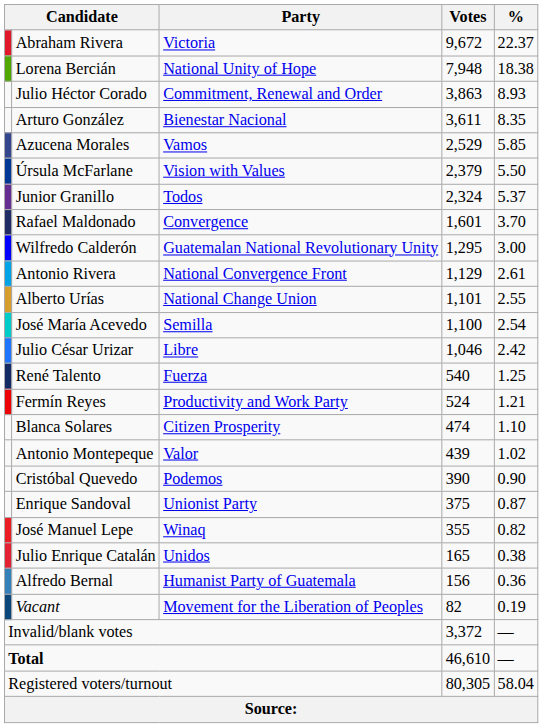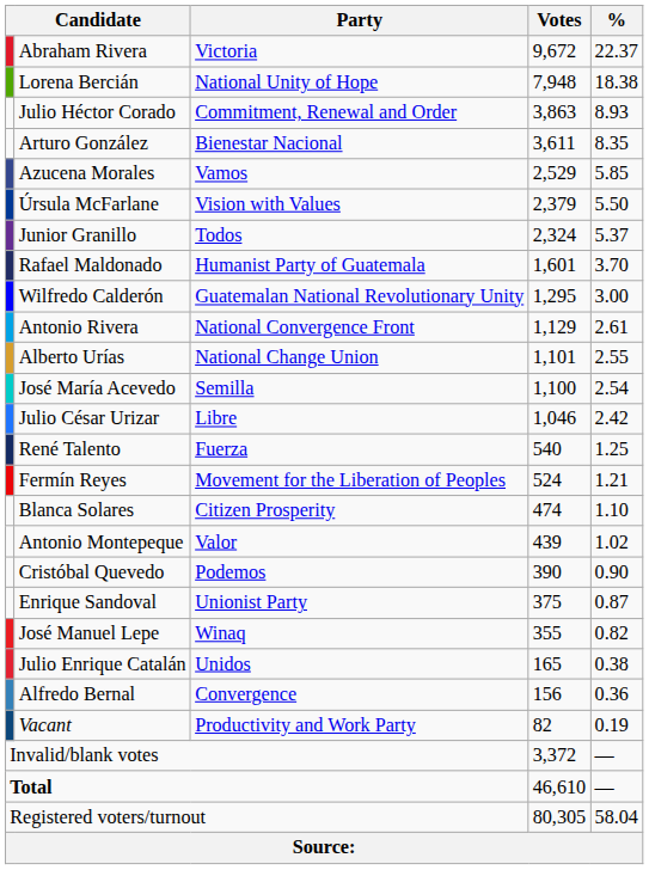Rafael Maldonado | Party: Convergence -> Humanist Party of Guatemala
Fermín Reyes | Party: Productivity and Work Party -> Movement for the Liberation of Peoples
Alfredo Bernal | Party: Humanist Party of Guatemala -> Convergence
Vacant | Party: Movement for the Liberation of Peoples -> Productivity and Work Party
